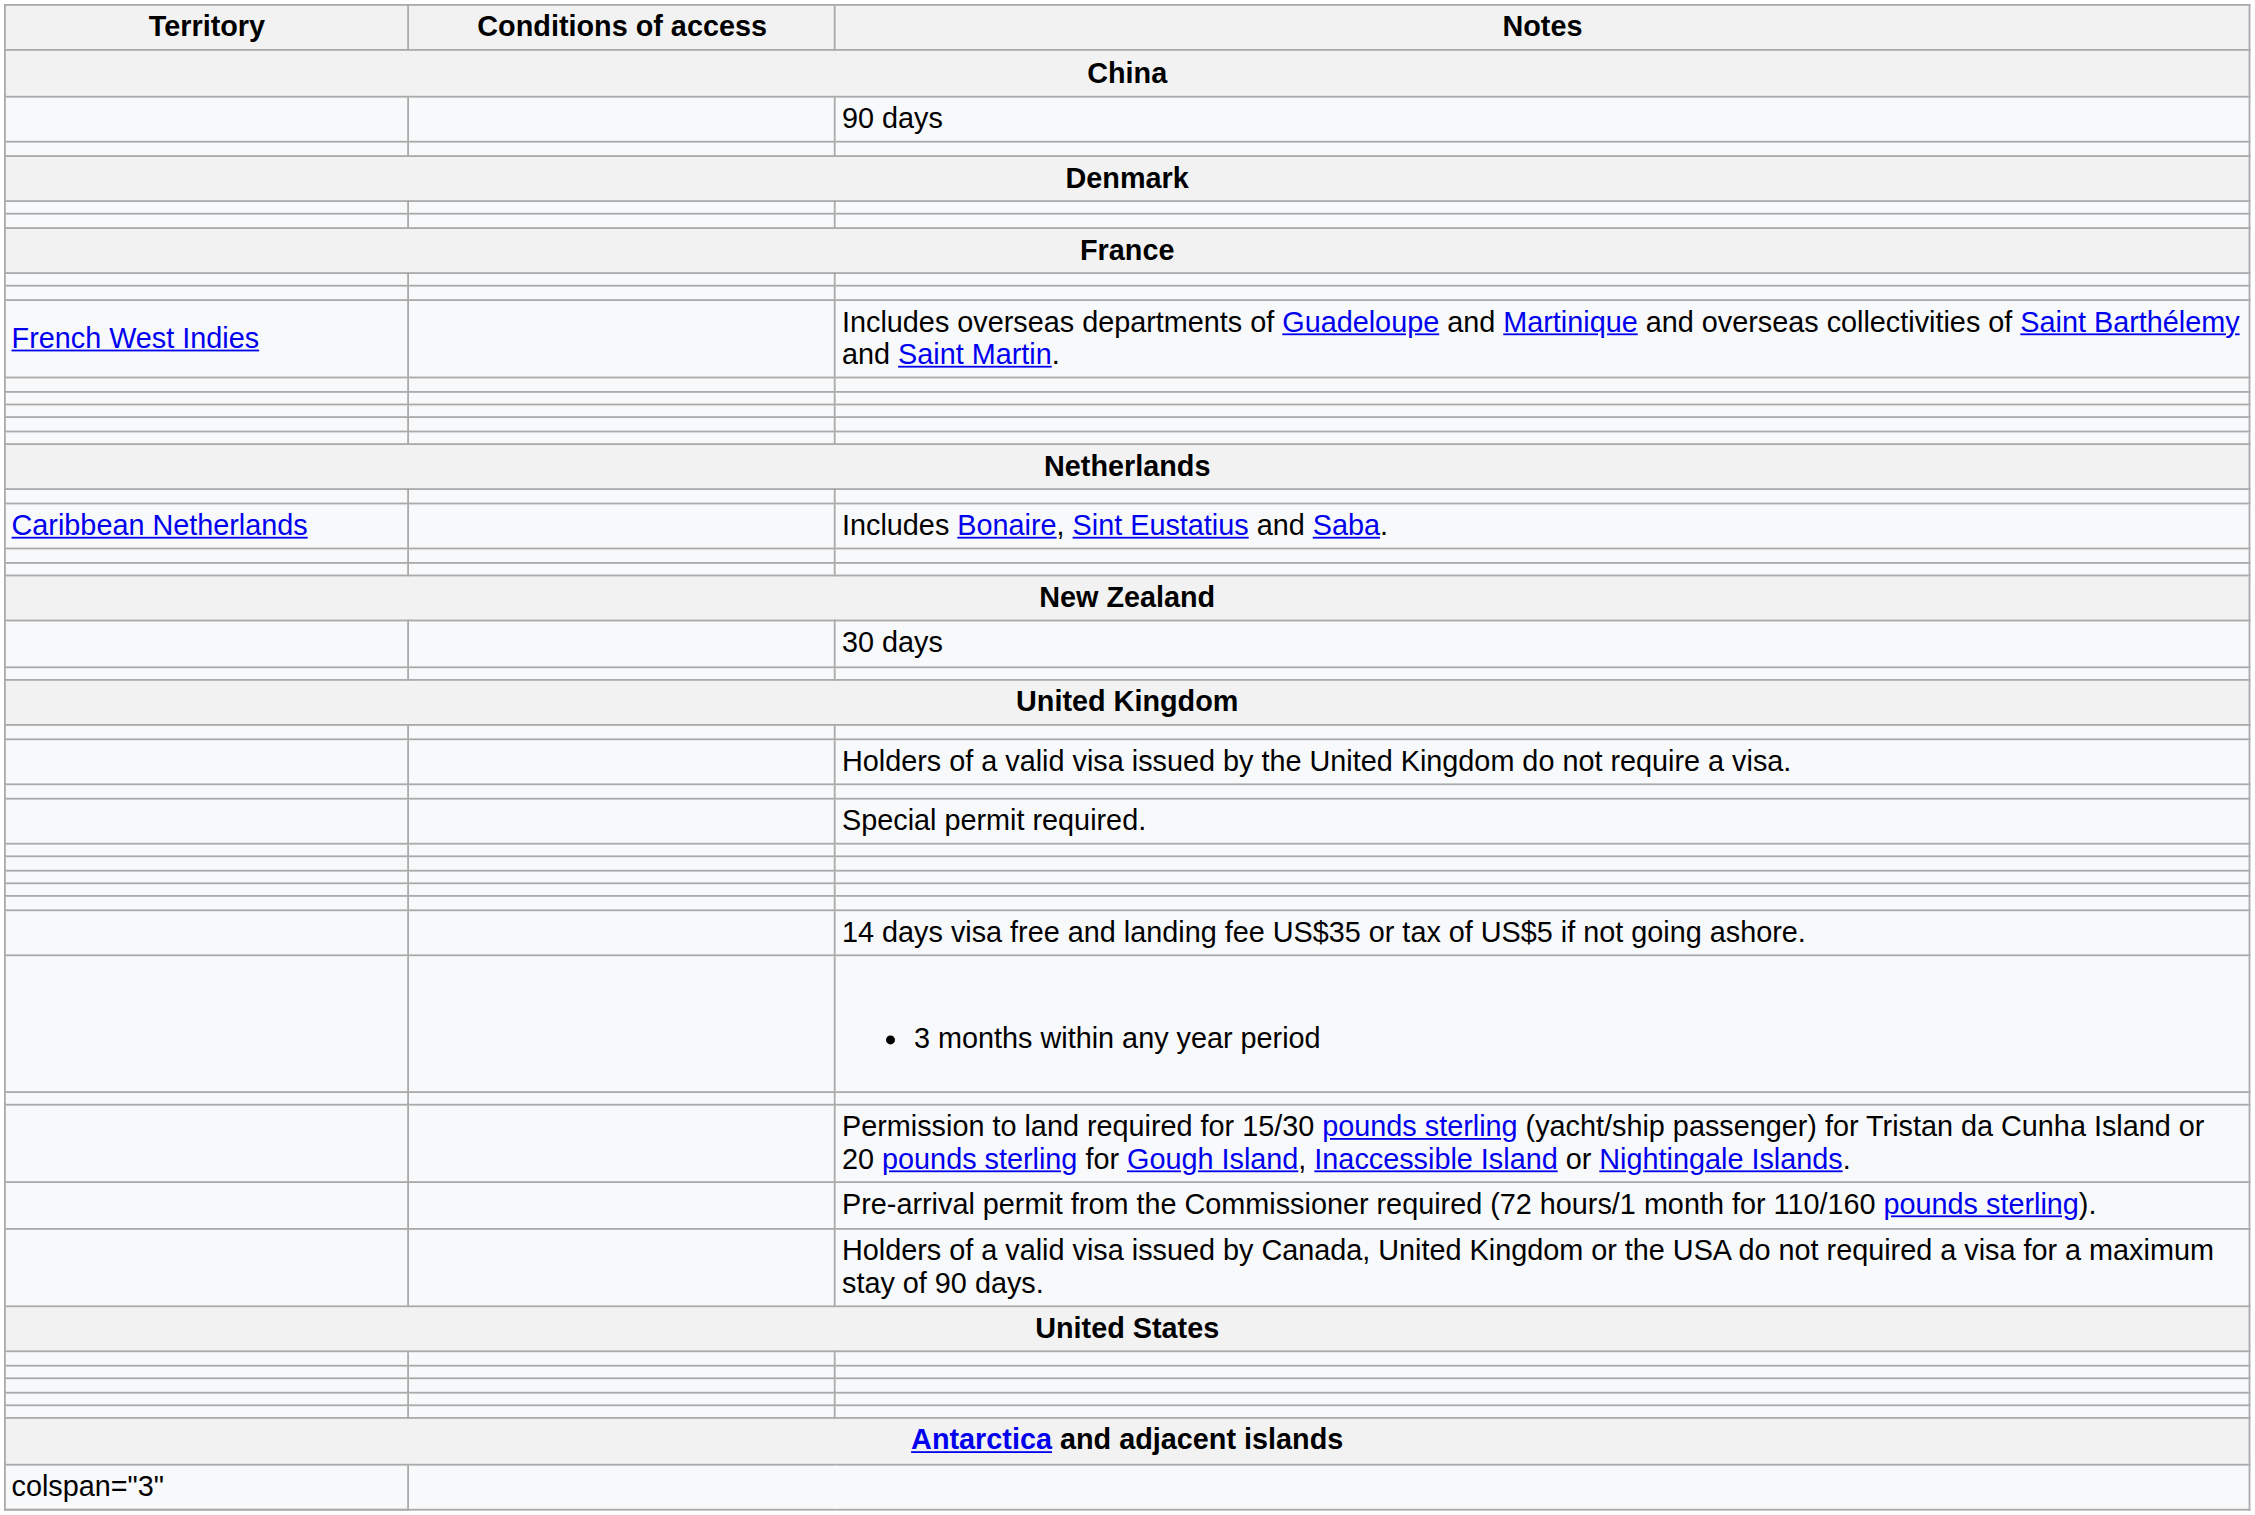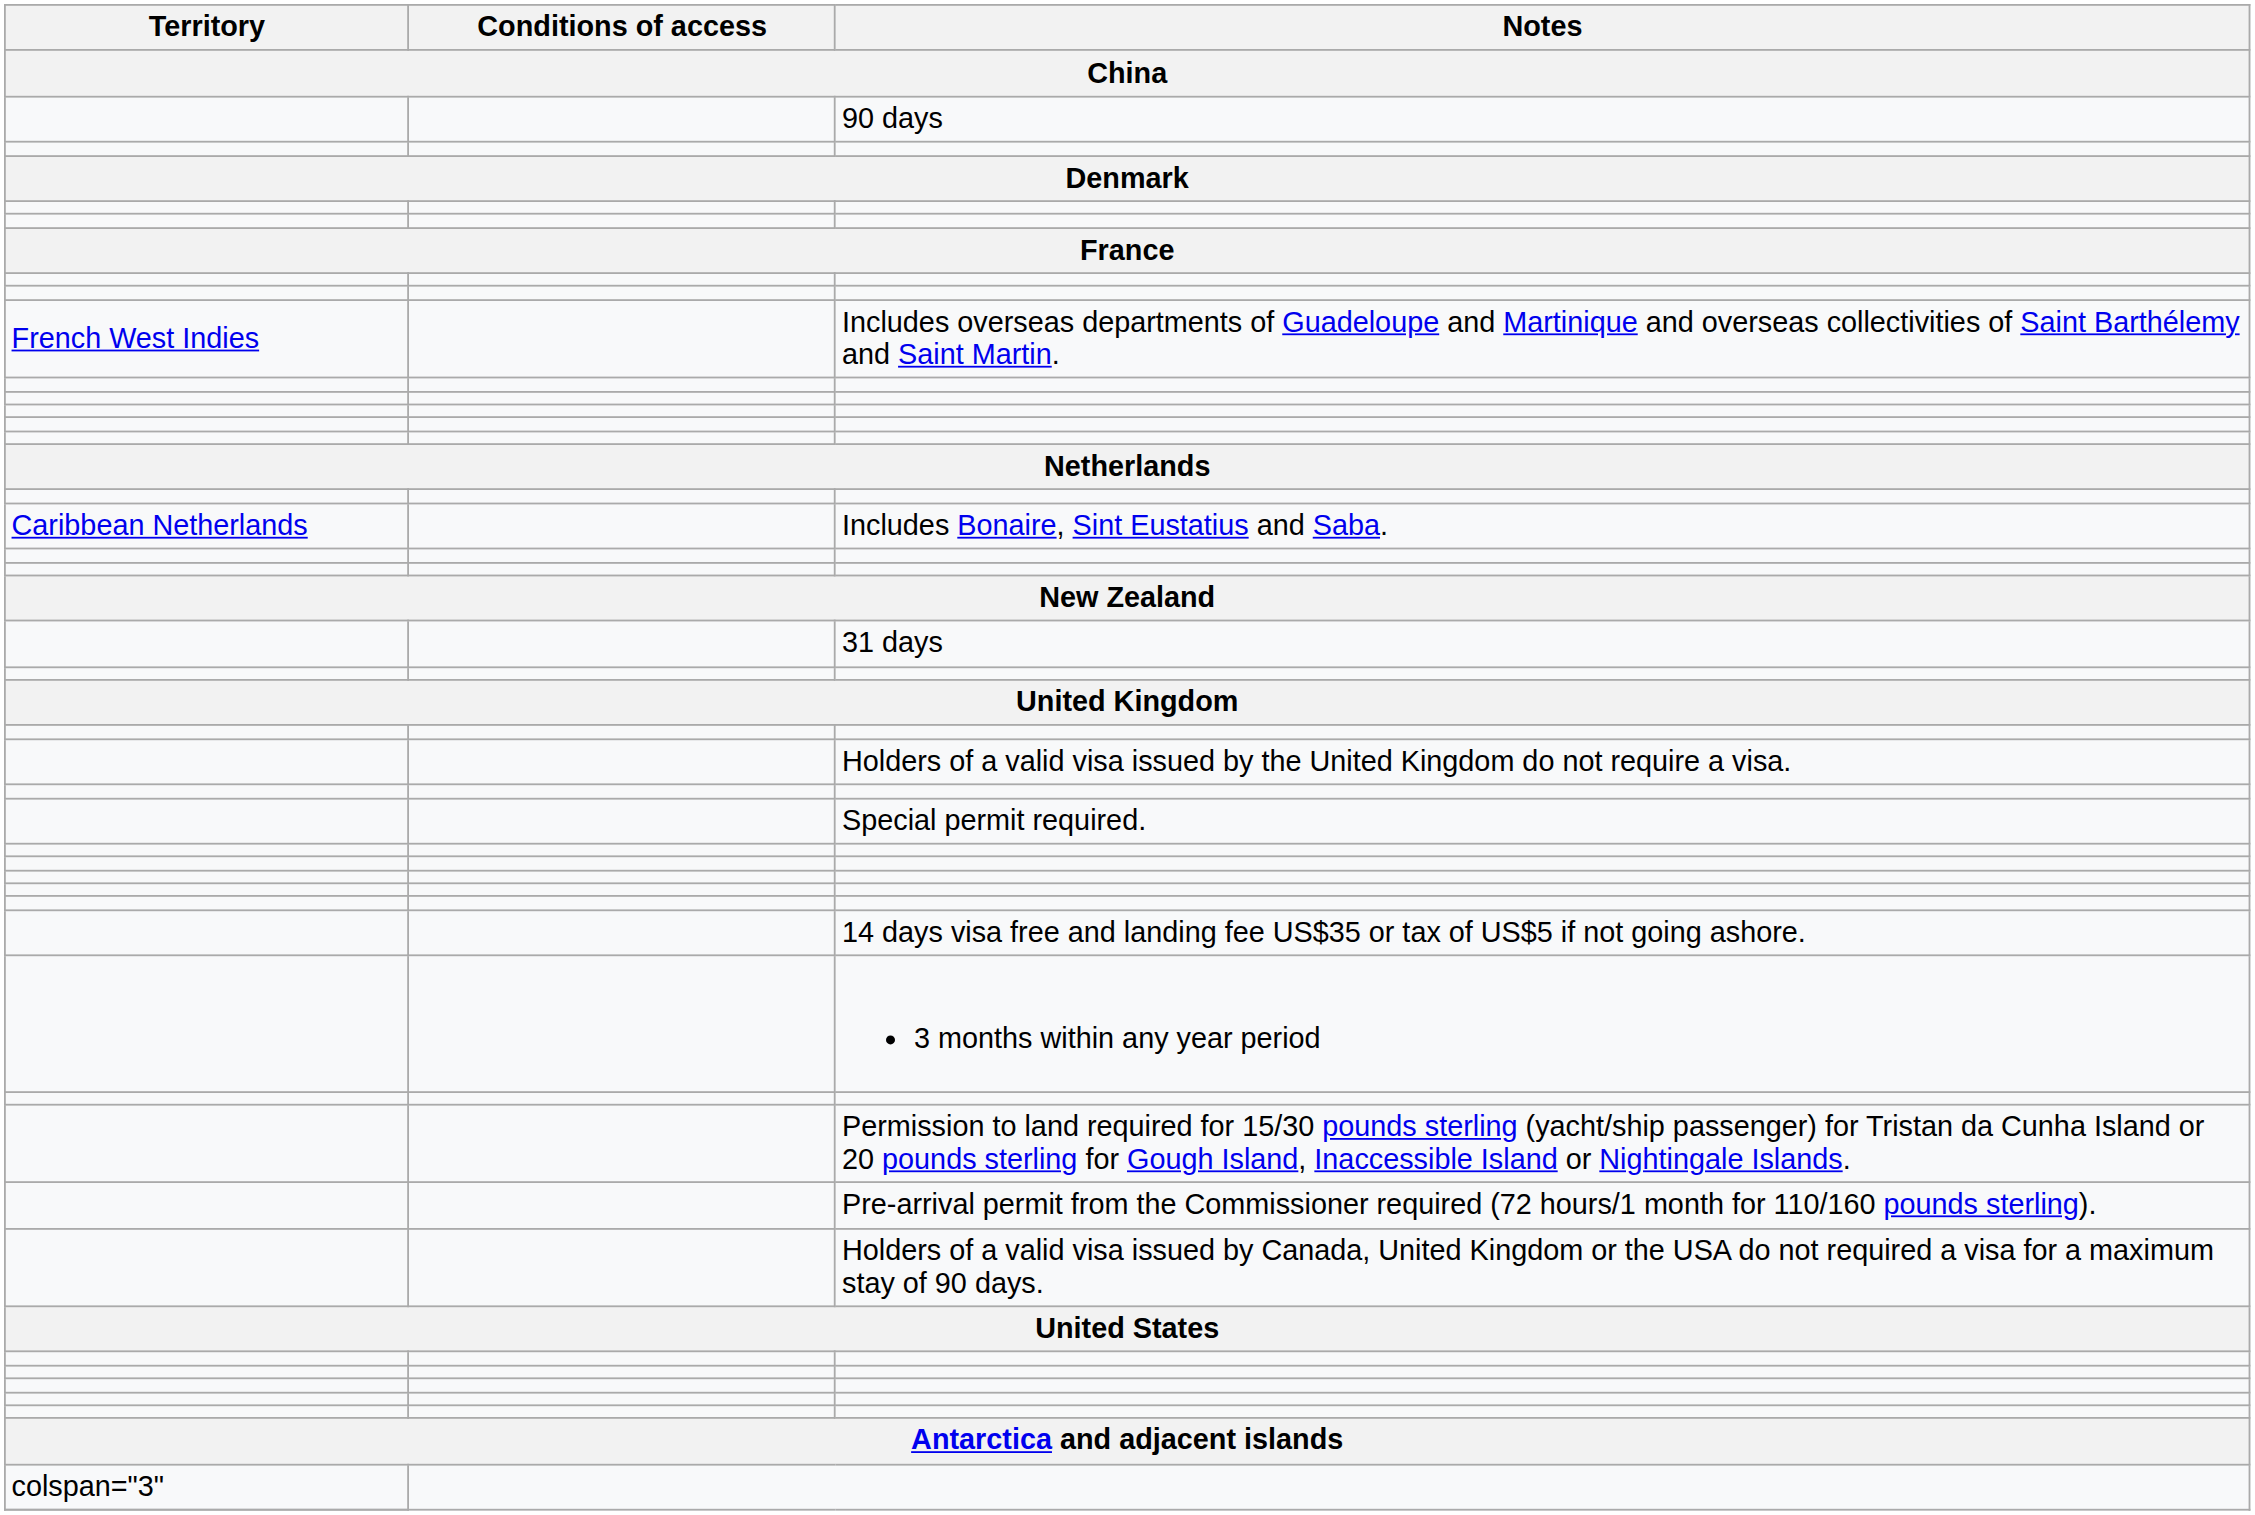+ row: 31 days
- row: 30 days
